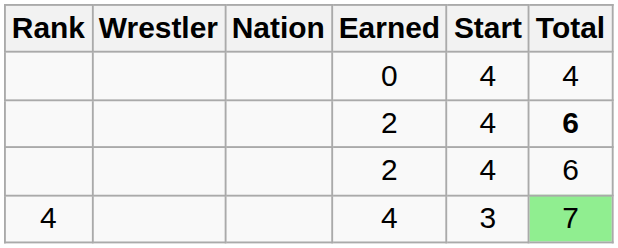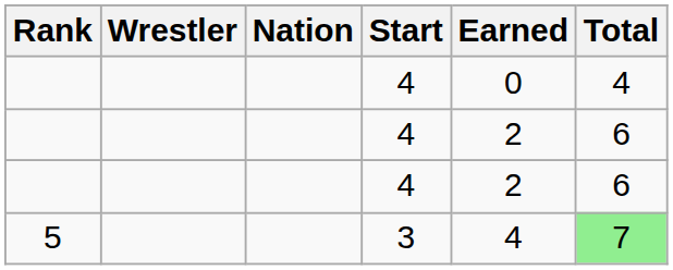columns swapped: Start <-> Earned
row 3 | Total: bold -> normal
row 5 | Rank: 4 -> 5
